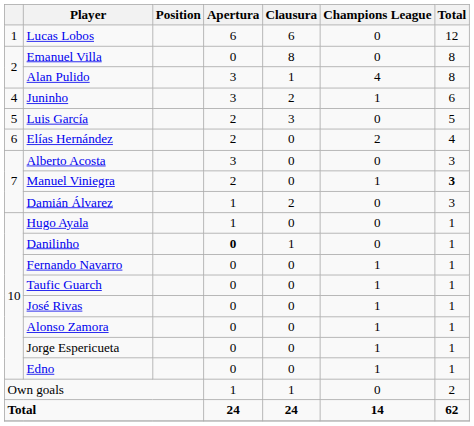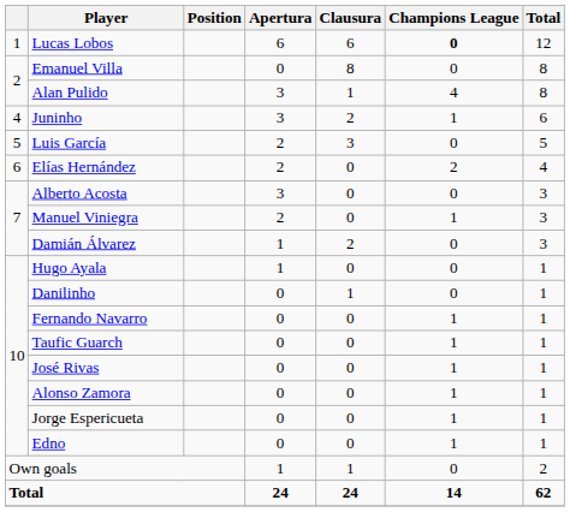Lucas Lobos | Champions League: normal -> bold
Manuel Viniegra | Total: bold -> normal
Danilinho | Apertura: bold -> normal
